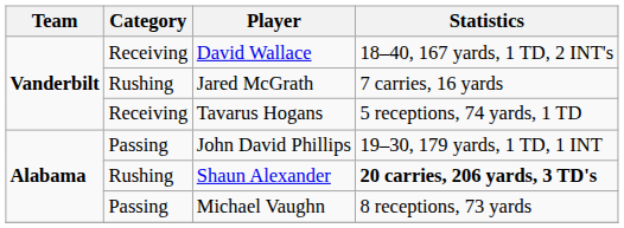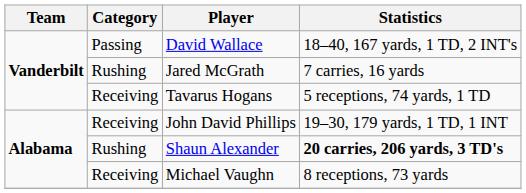David Wallace | Category: Receiving -> Passing
John David Phillips | Category: Passing -> Receiving
Michael Vaughn | Category: Passing -> Receiving
